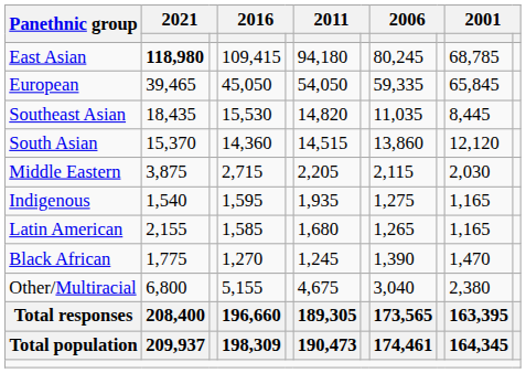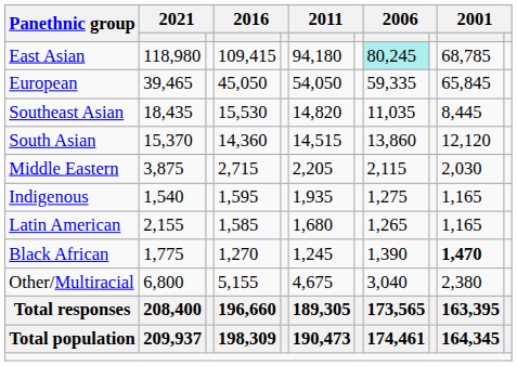East Asian | column 2: bold -> normal
East Asian | column 8: no background -> paleturquoise background
Black African | column 10: normal -> bold
